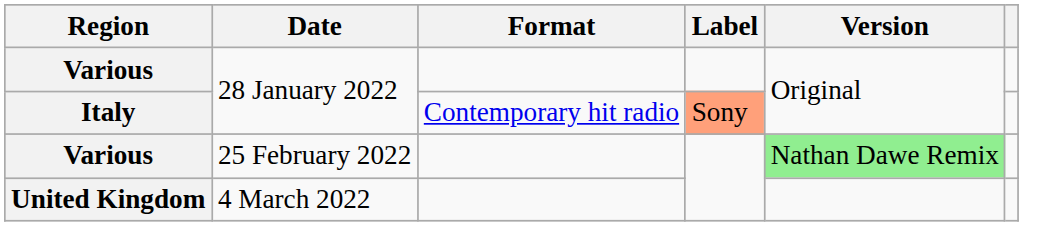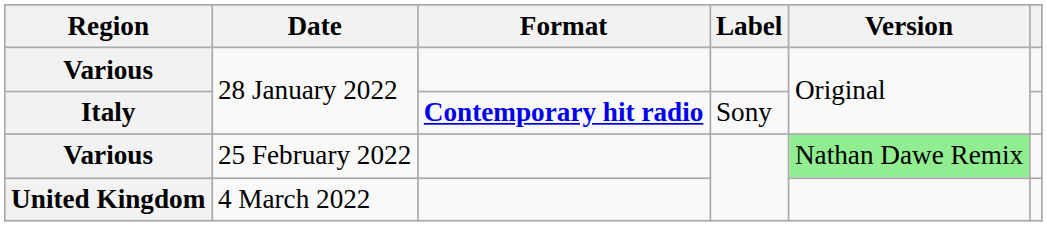Italy | Format: normal -> bold
Italy | Label: lightsalmon background -> no background
